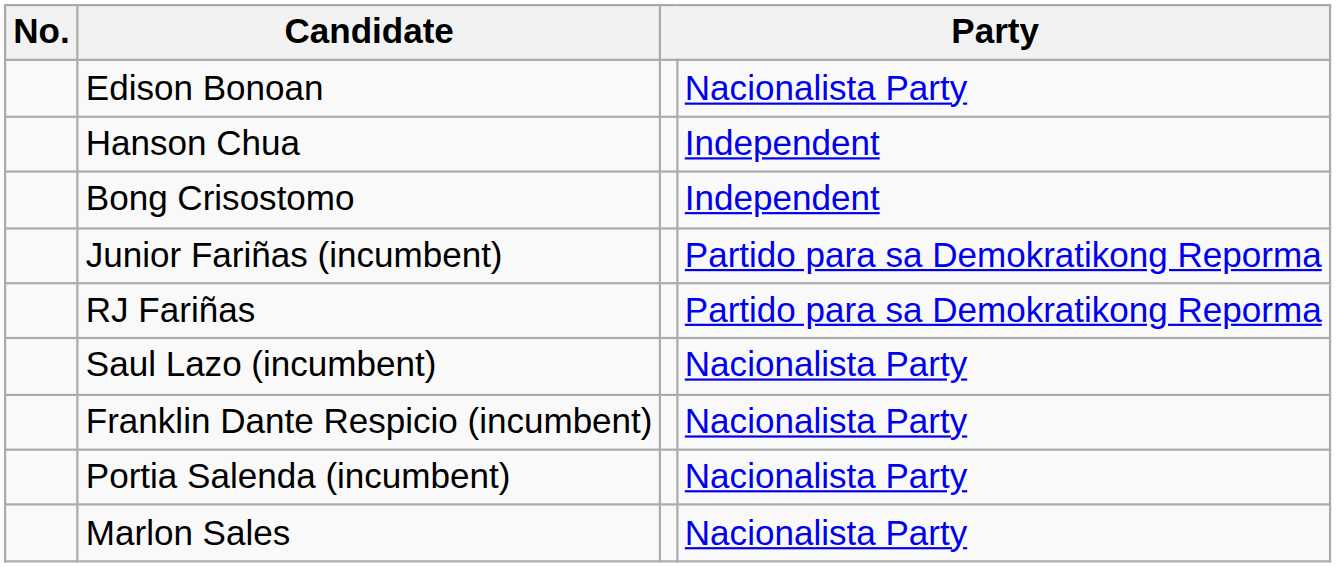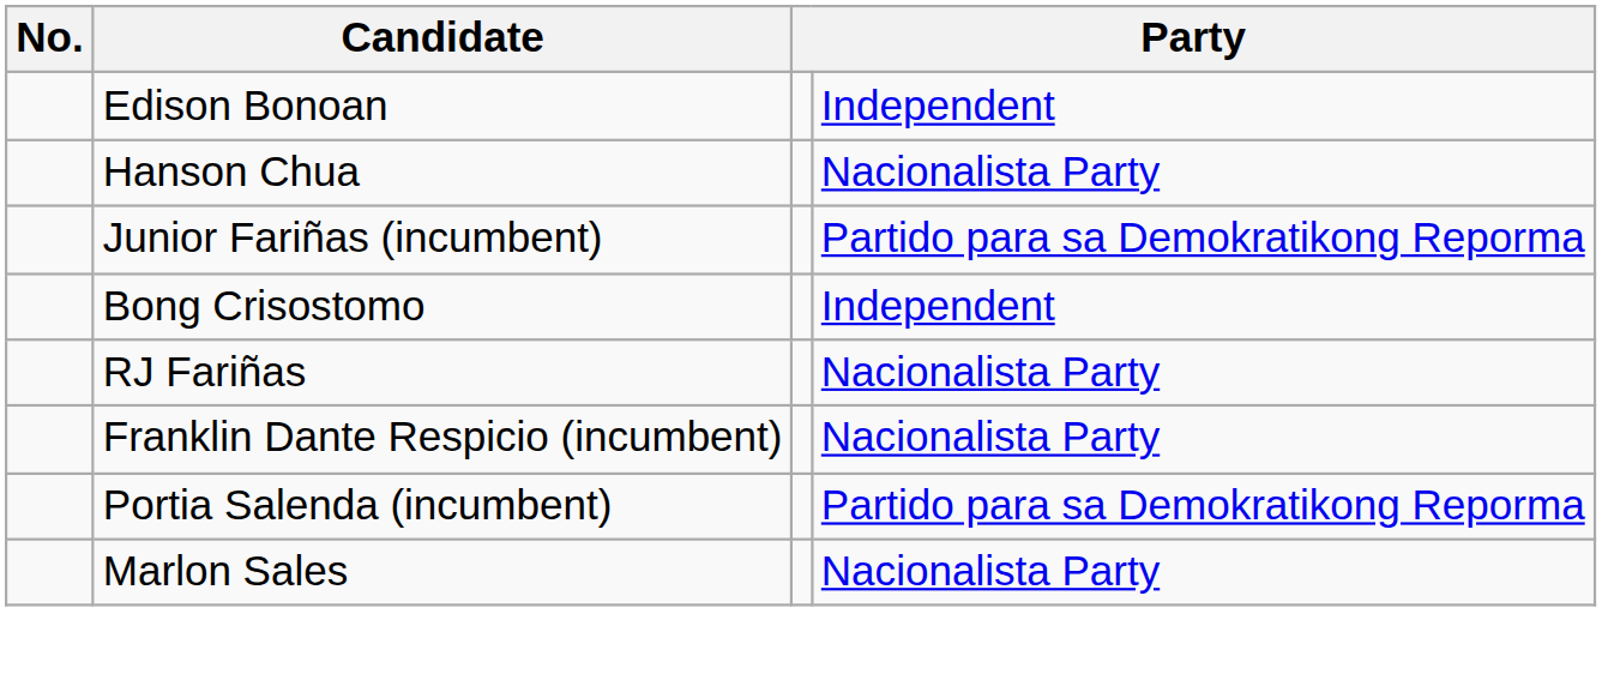Edison Bonoan | column 4: Nacionalista Party -> Independent
Hanson Chua | column 4: Independent -> Nacionalista Party
rows swapped: Bong Crisostomo <-> Junior Fariñas (incumbent)
RJ Fariñas | column 4: Partido para sa Demokratikong Reporma -> Nacionalista Party
- row: Saul Lazo (incumbent) | Nacionalista Party
Portia Salenda (incumbent) | column 4: Nacionalista Party -> Partido para sa Demokratikong Reporma
